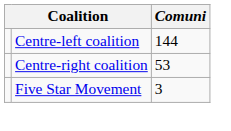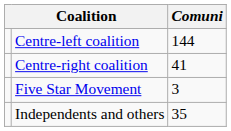Centre-right coalition | Comuni: 53 -> 41
+ row: Independents and others | 35
